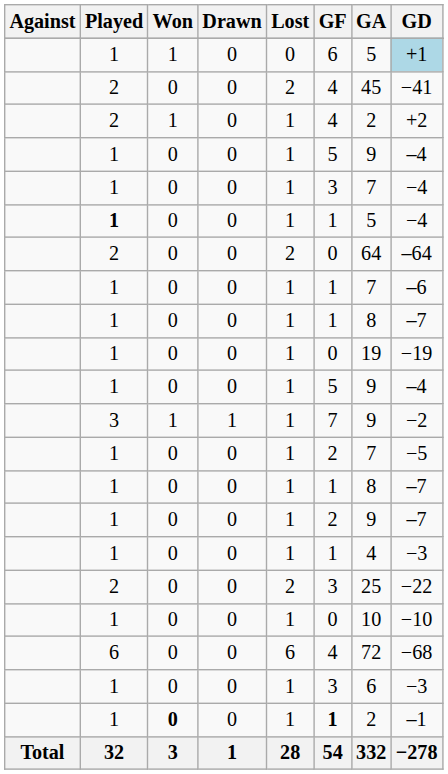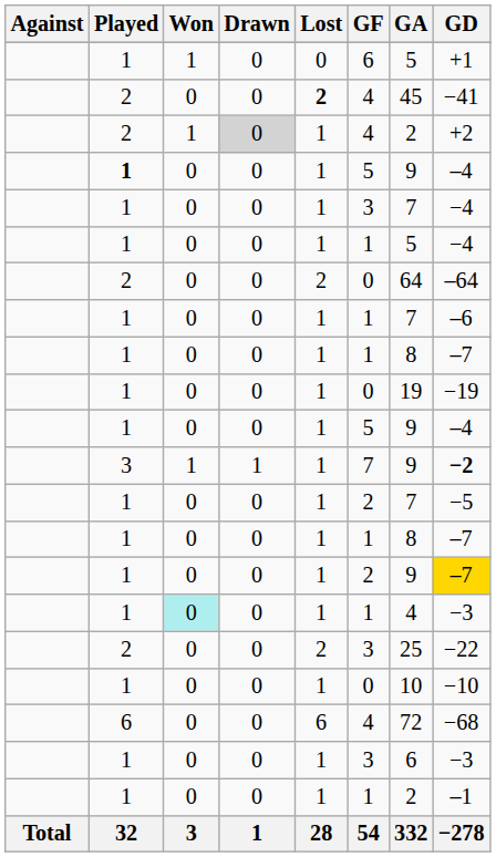row 2 | GD: lightblue background -> no background
row 3 | Lost: normal -> bold
row 4 | Drawn: no background -> lightgrey background
row 5 | Played: normal -> bold
row 7 | Played: bold -> normal
row 13 | GD: normal -> bold
row 16 | GD: no background -> gold background
row 17 | Won: no background -> paleturquoise background
row 22 | Won: bold -> normal
row 22 | GF: bold -> normal
